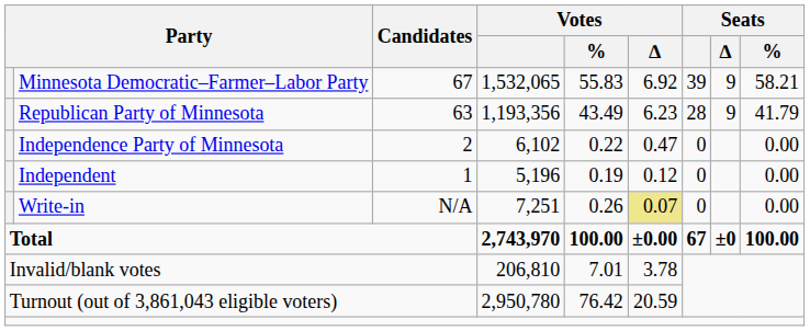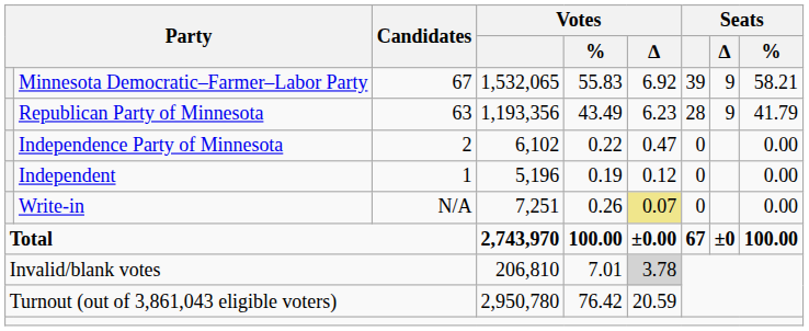Invalid/blank votes | Votes / ∆: no background -> lightgrey background
